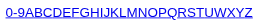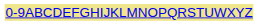row 1 | column 1: no background -> khaki background
